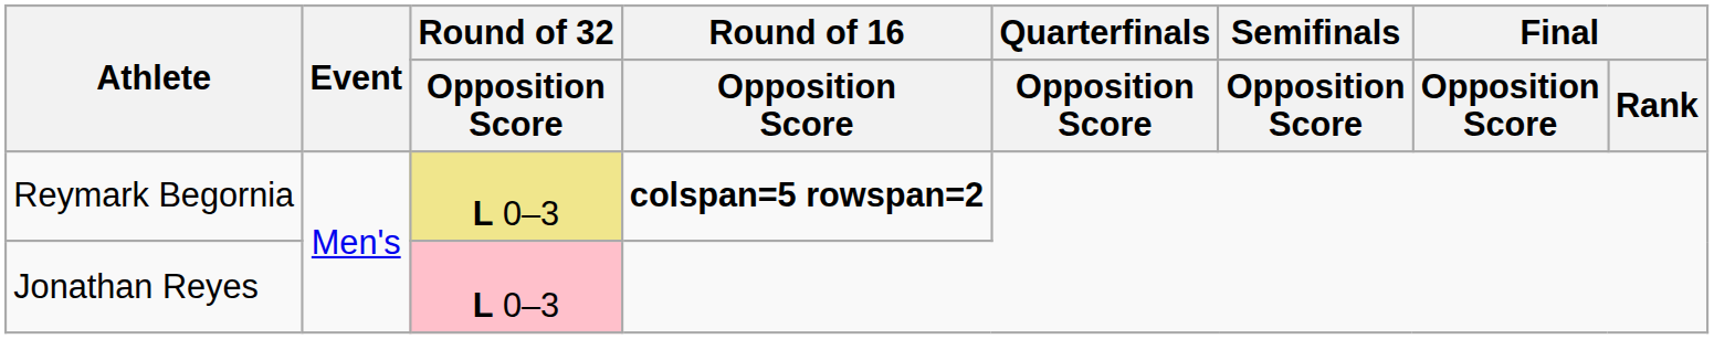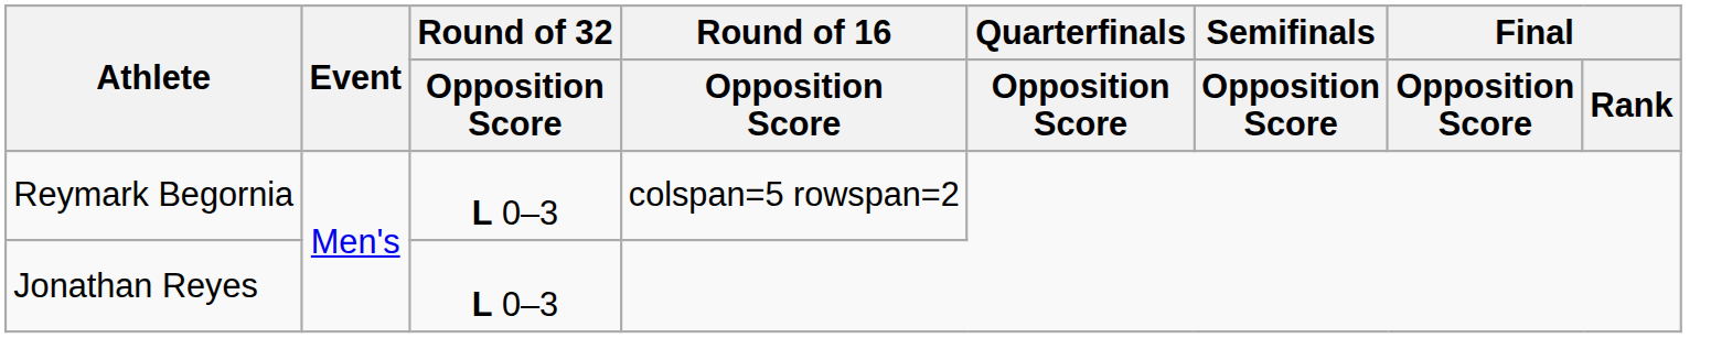Reymark Begornia | Round of 32 / Opposition Score: khaki background -> no background
Reymark Begornia | Round of 16 / Opposition Score: bold -> normal
Jonathan Reyes | Round of 32 / Opposition Score: pink background -> no background
